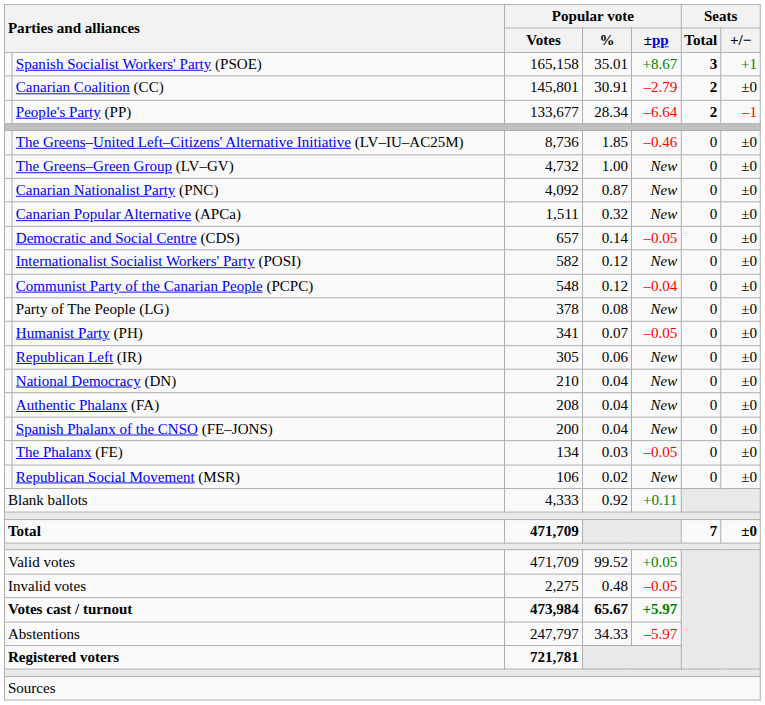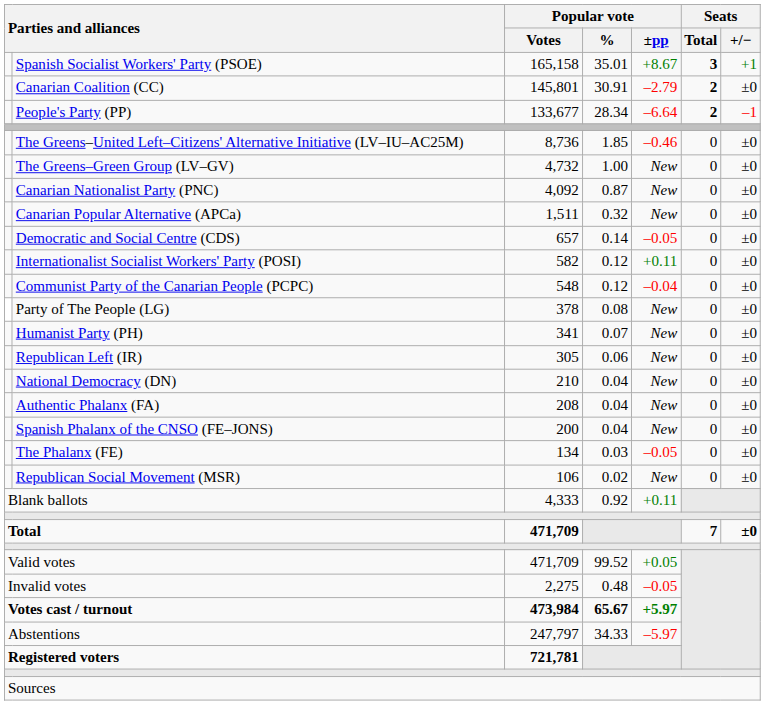Internationalist Socialist Workers' Party (POSI) | Popular vote / ±pp: New -> +0.11
Humanist Party (PH) | Popular vote / ±pp: –0.05 -> New
